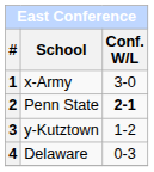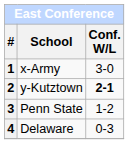2 | School: Penn State -> y-Kutztown
3 | School: y-Kutztown -> Penn State
